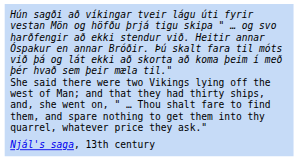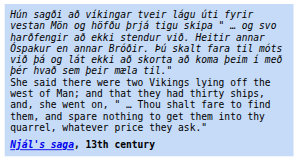row 2 | column 1: normal -> bold
